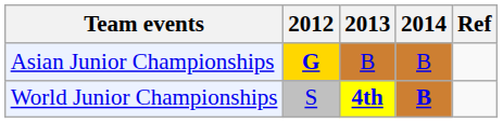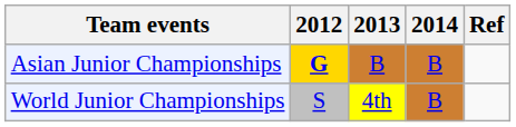World Junior Championships | 2013: bold -> normal
World Junior Championships | 2014: bold -> normal
